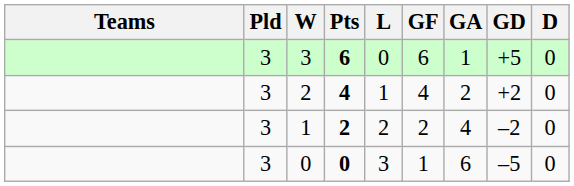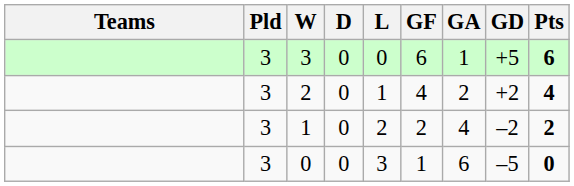columns swapped: D <-> Pts
